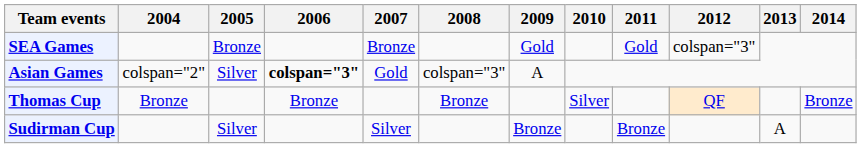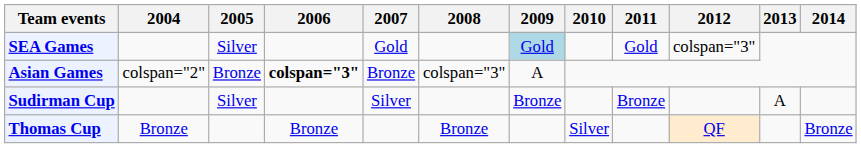SEA Games | 2005: Bronze -> Silver
SEA Games | 2007: Bronze -> Gold
SEA Games | 2009: no background -> lightblue background
Asian Games | 2005: Silver -> Bronze
Asian Games | 2007: Gold -> Bronze
rows swapped: Thomas Cup <-> Sudirman Cup
